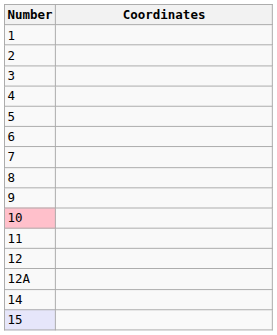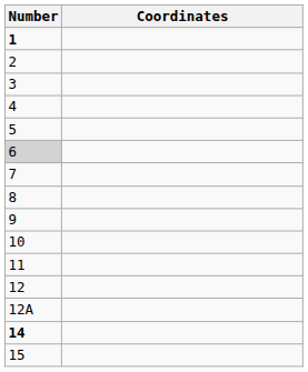1 | Number: normal -> bold
6 | Number: no background -> lightgrey background
10 | Number: pink background -> no background
14 | Number: normal -> bold
15 | Number: lavender background -> no background
